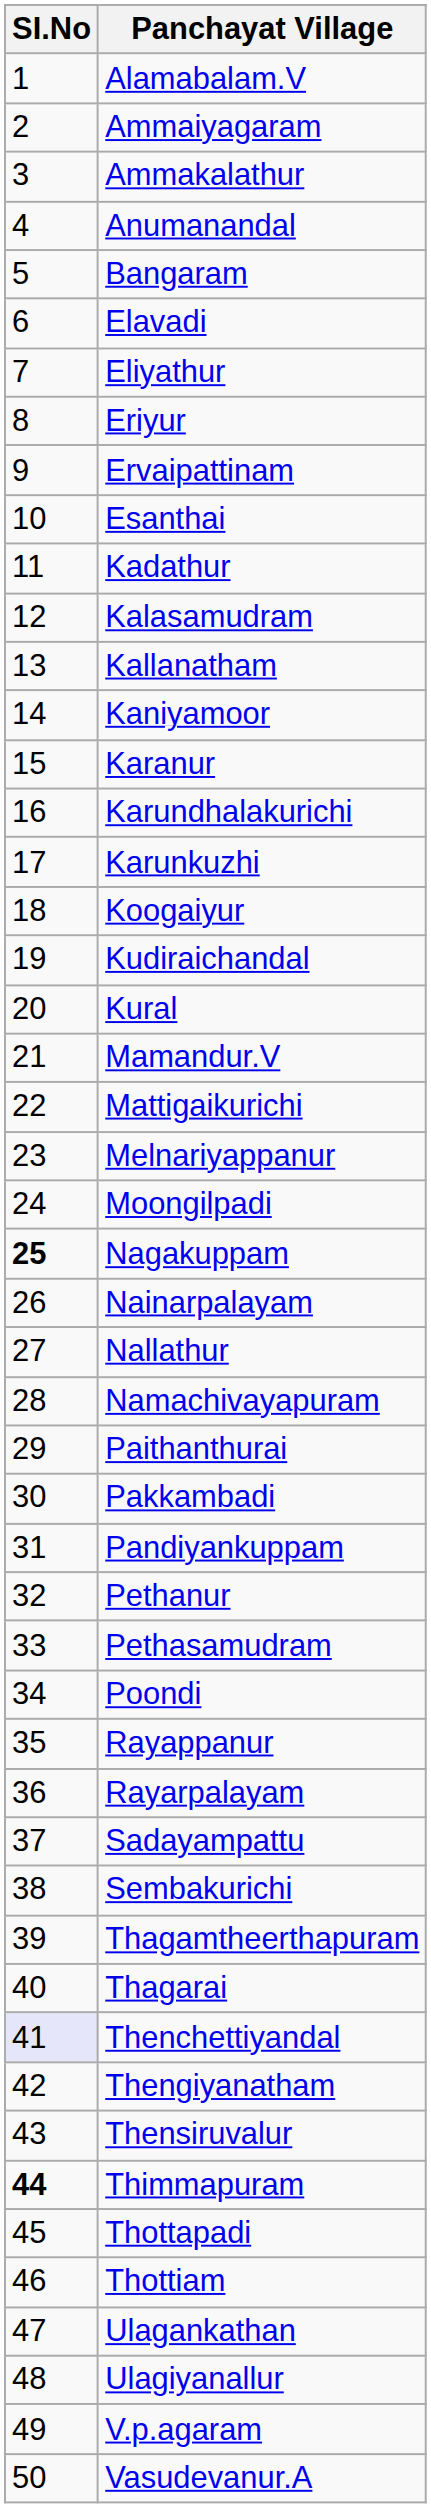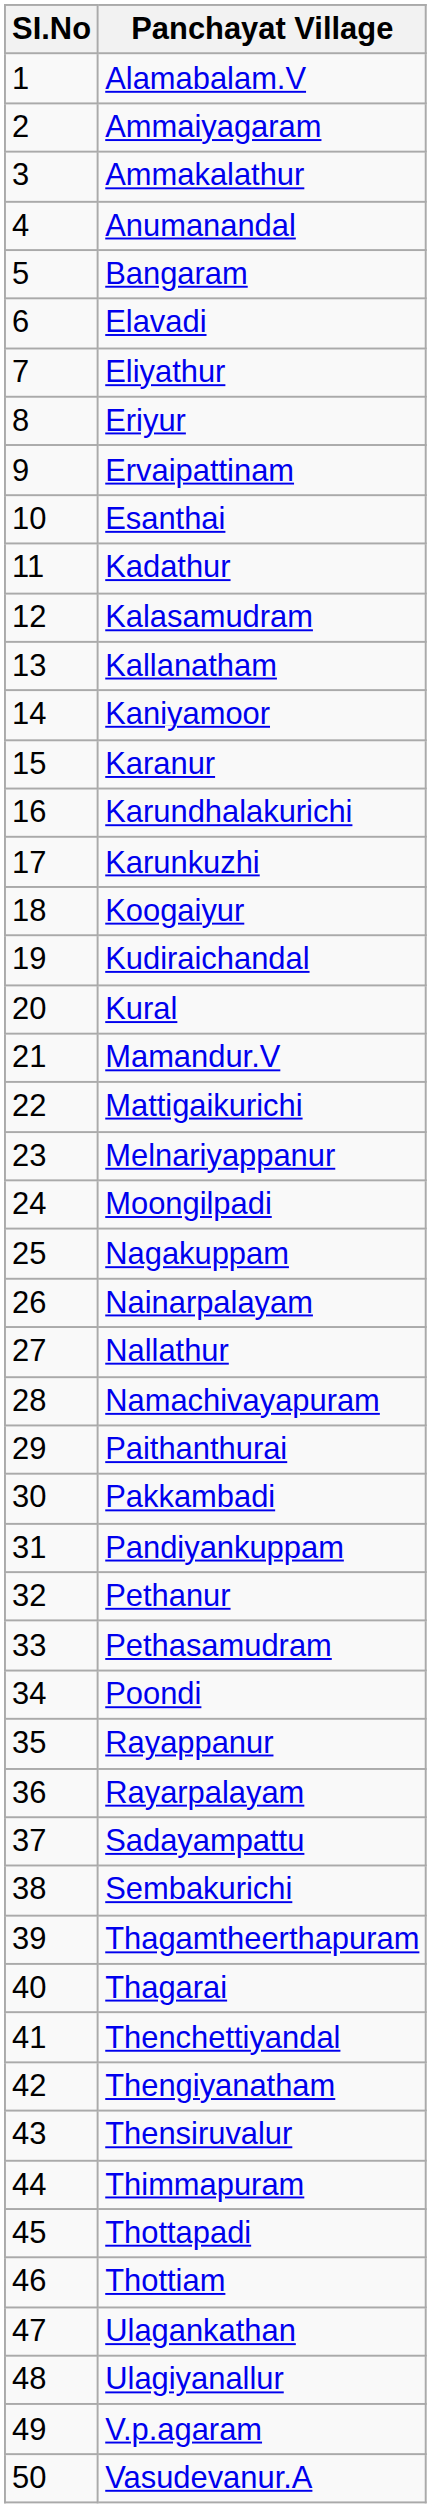Nagakuppam | SI.No: bold -> normal
Thenchettiyandal | SI.No: lavender background -> no background
Thimmapuram | SI.No: bold -> normal
